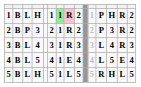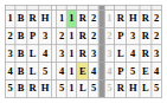row 2 | column 3: L -> R
row 2 | column 8: pink background -> no background
row 2 | column 12: P -> R
row 5 | column 8: no background -> khaki background
row 5 | column 12: L -> P
row 6 | column 3: L -> R
